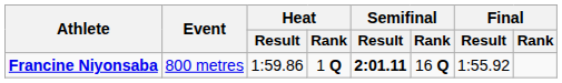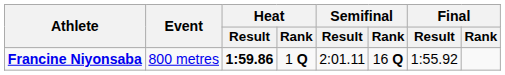Francine Niyonsaba | Heat / Result: normal -> bold
Francine Niyonsaba | Semifinal / Result: bold -> normal
